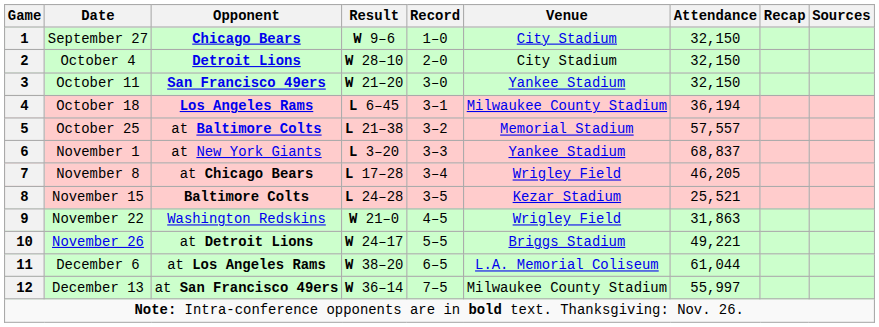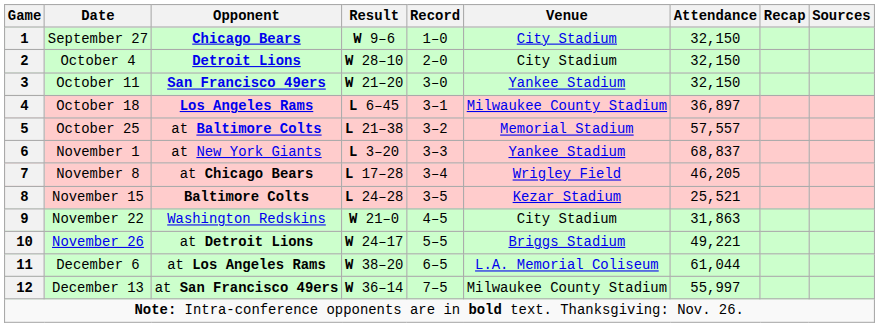4 | Attendance: 36,194 -> 36,897
9 | Venue: Wrigley Field -> City Stadium
